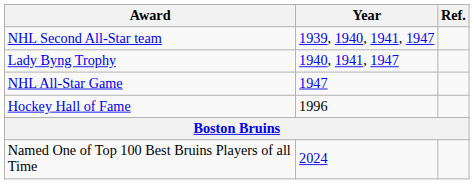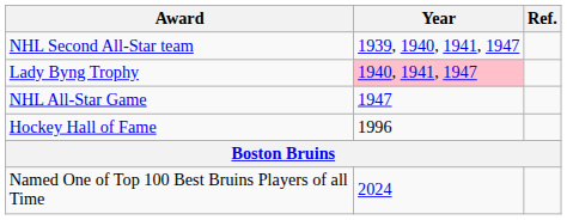Lady Byng Trophy | Year: no background -> pink background
